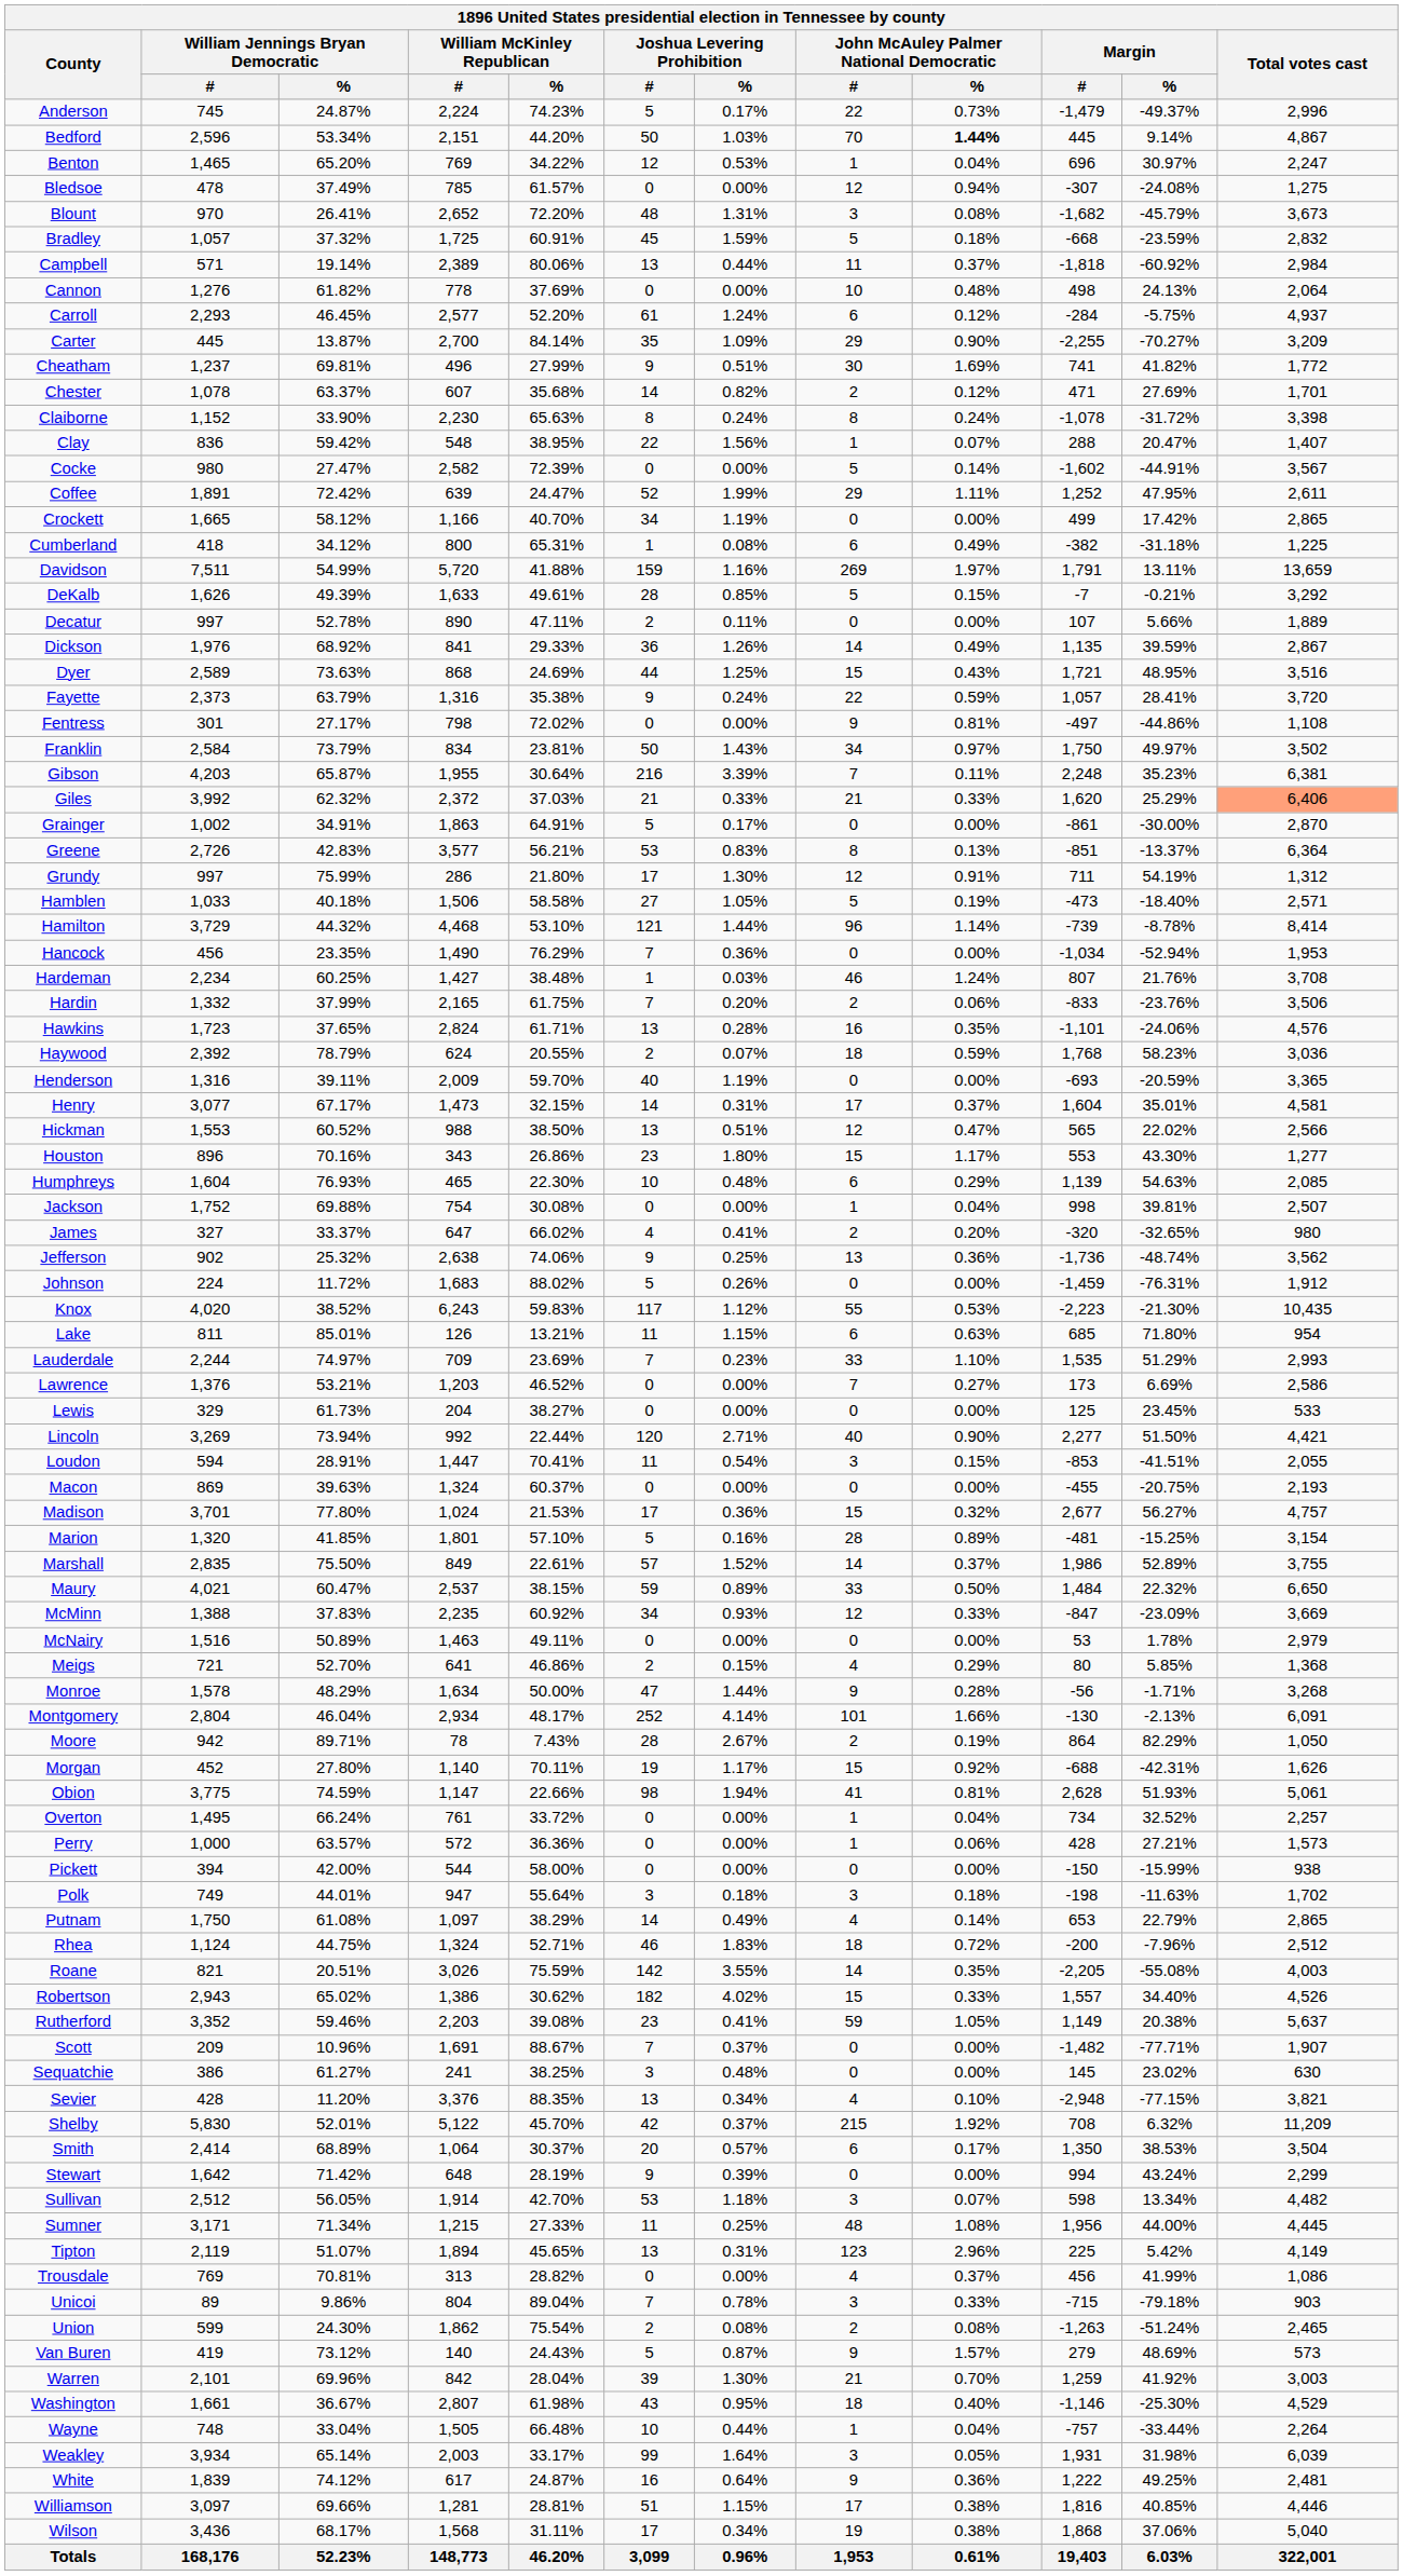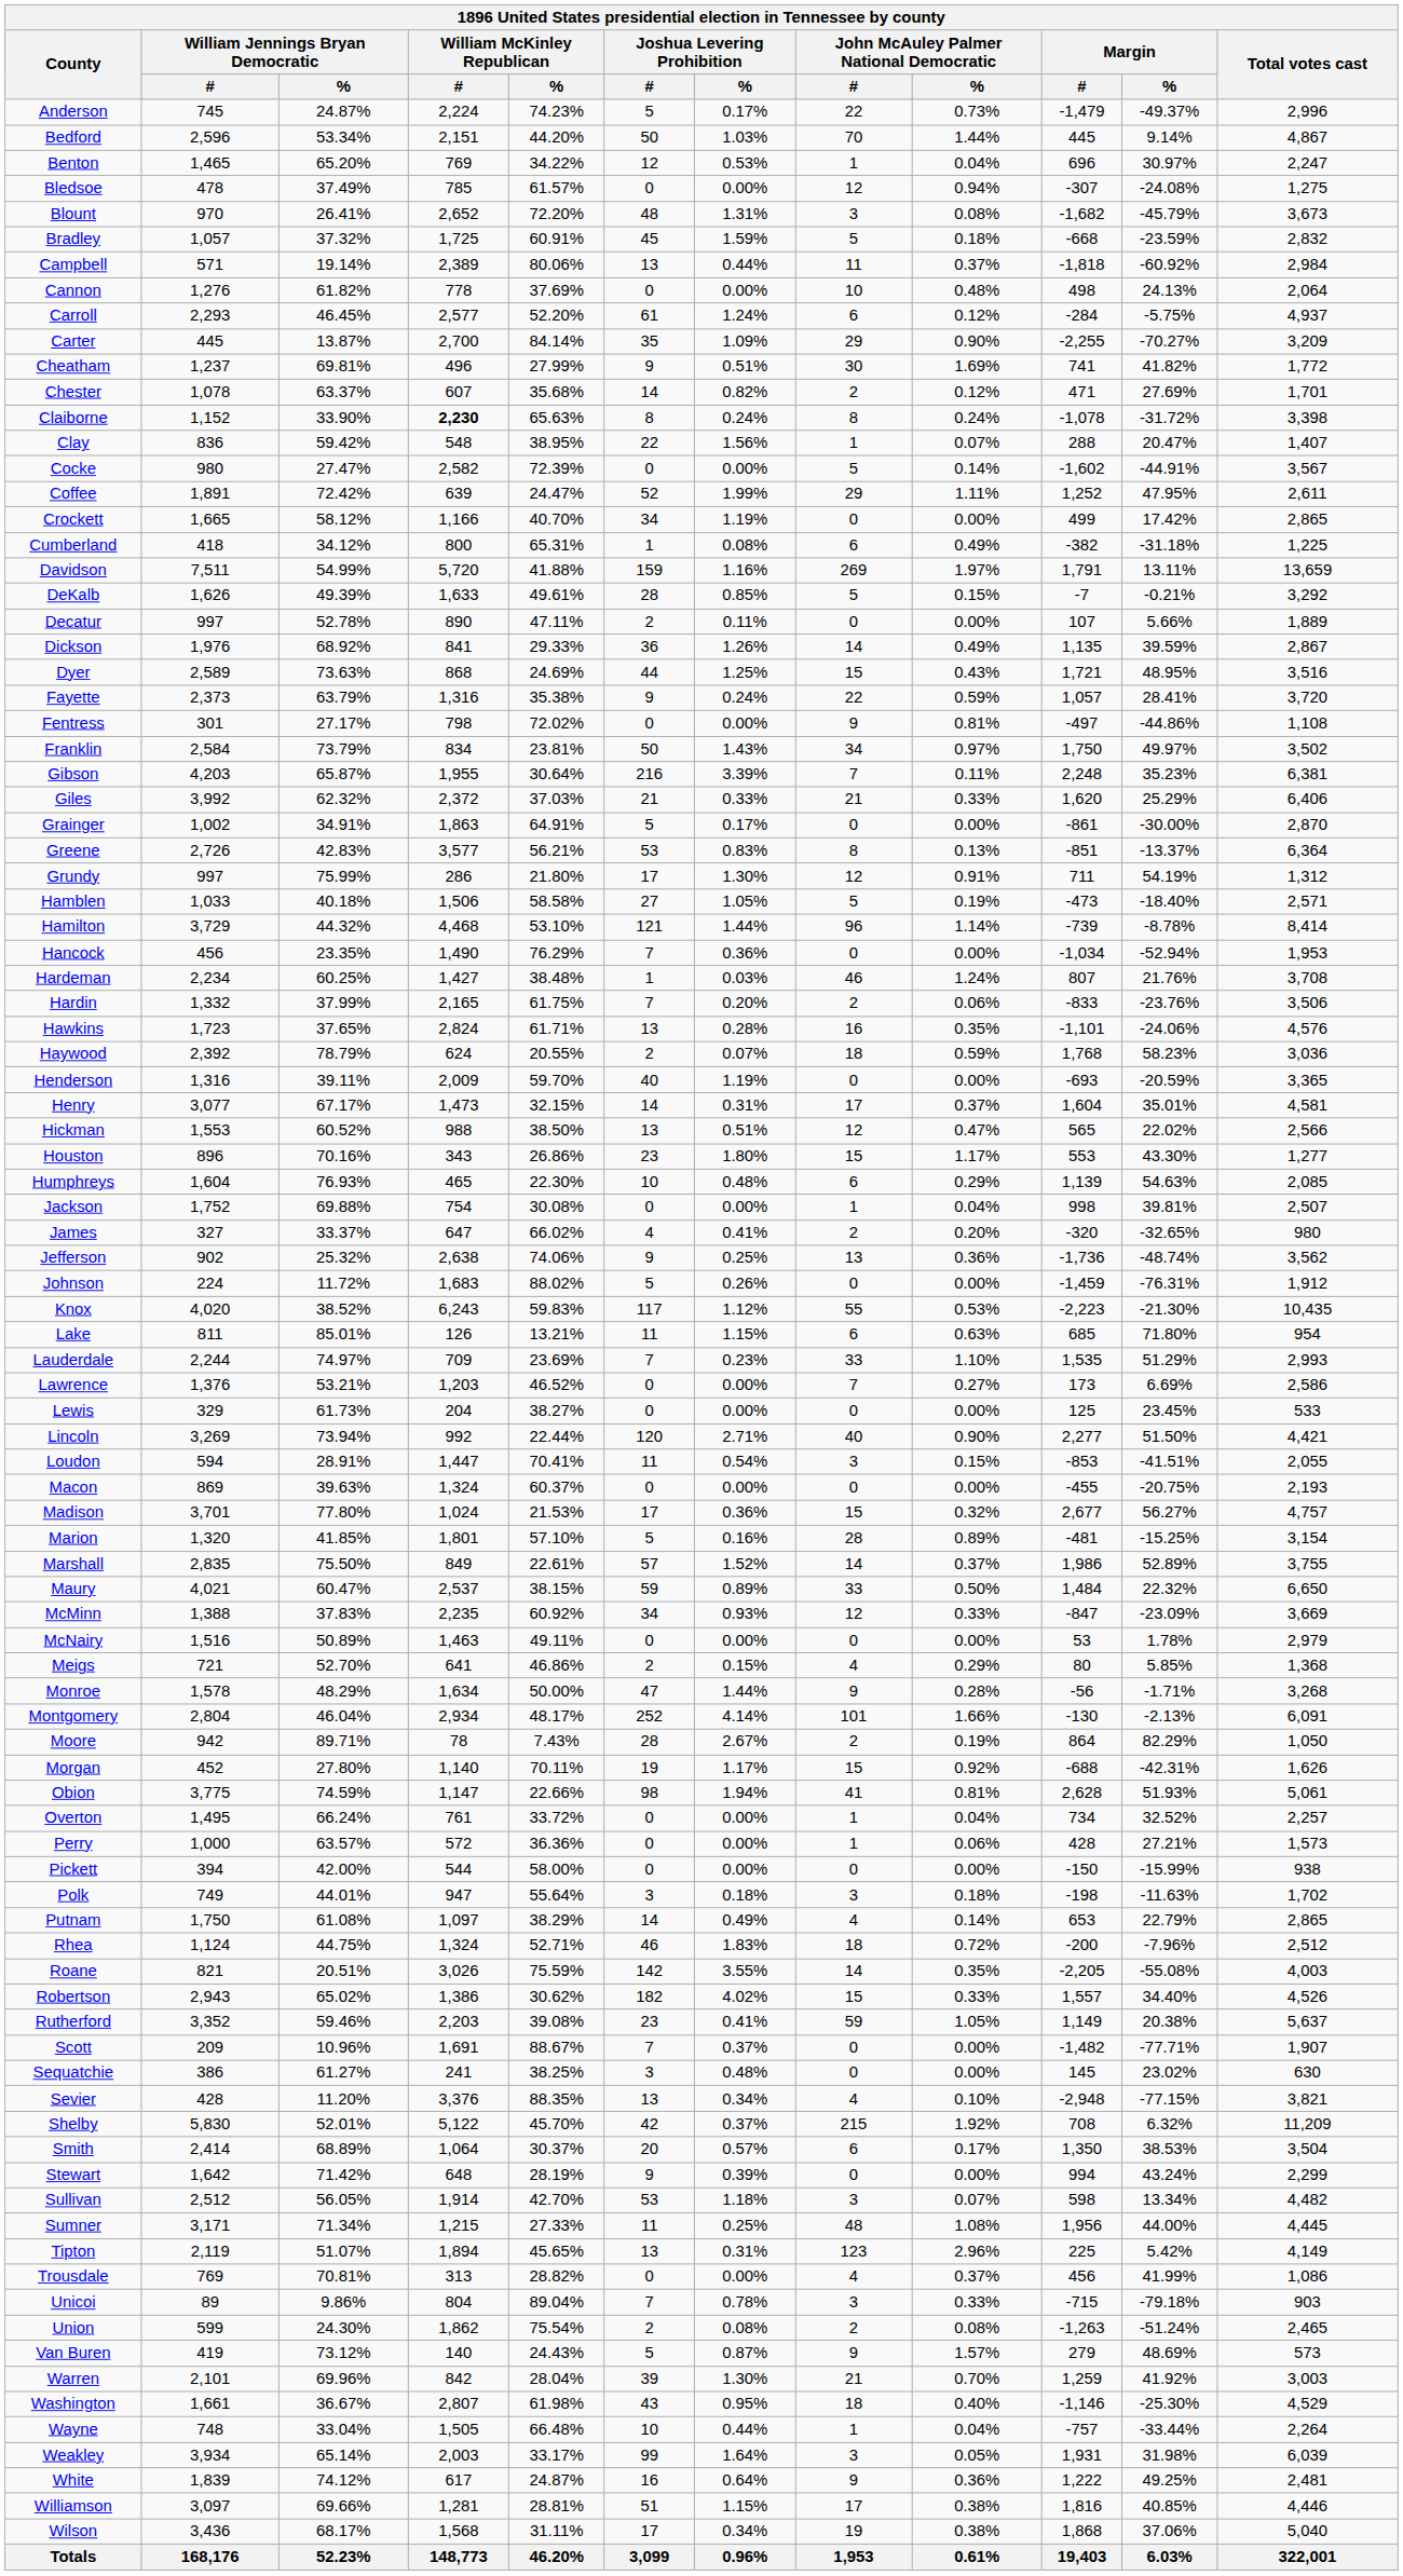Bedford | John McAuley Palmer National Democratic / %: bold -> normal
Claiborne | William McKinley Republican / #: normal -> bold
Giles | Total votes cast: lightsalmon background -> no background
